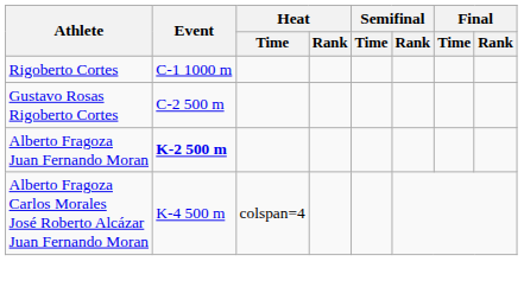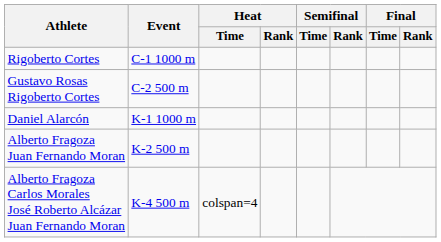+ row: Daniel Alarcón | K-1 1000 m
Alberto Fragoza Juan Fernando Moran | Event: bold -> normal
